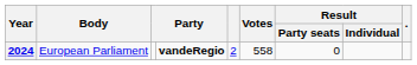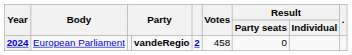2024 | column 5: normal -> bold
2024 | Votes: 558 -> 458
